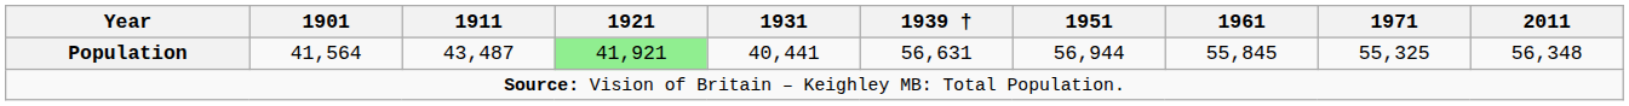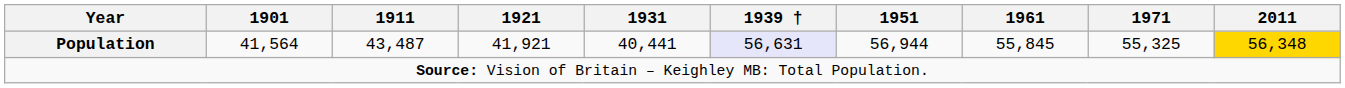Population | 1921: lightgreen background -> no background
Population | 1939 †: no background -> lavender background
Population | 2011: no background -> gold background
